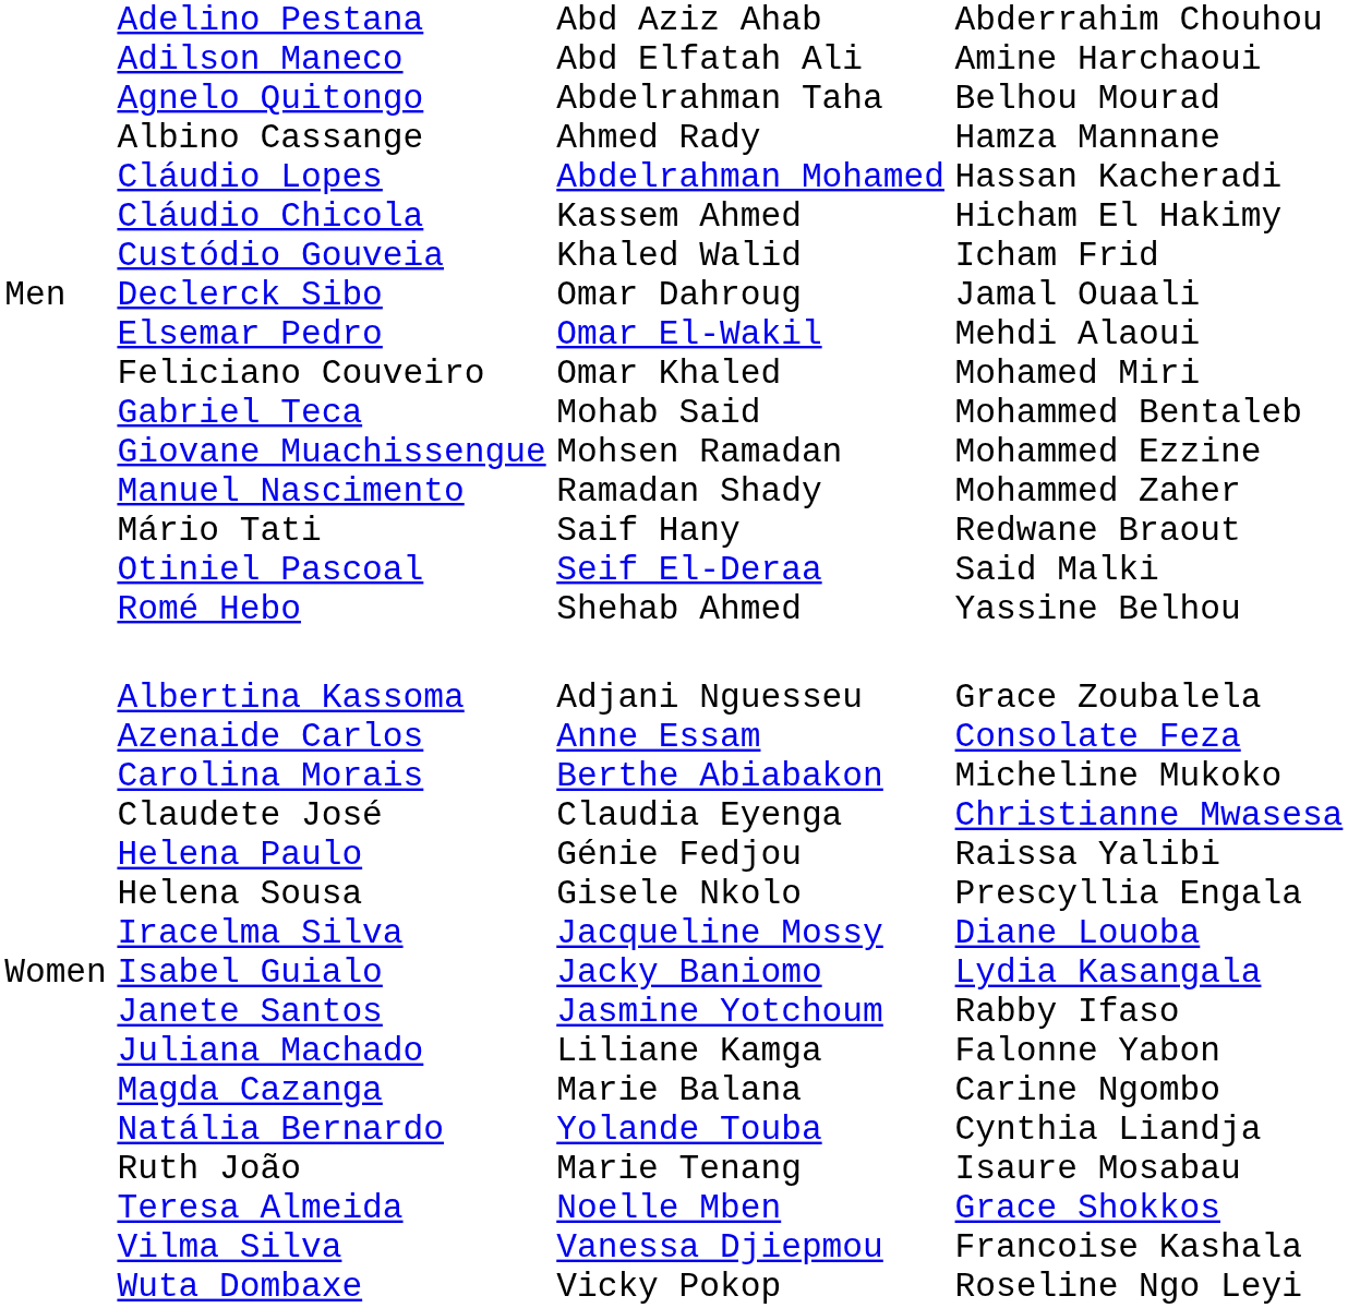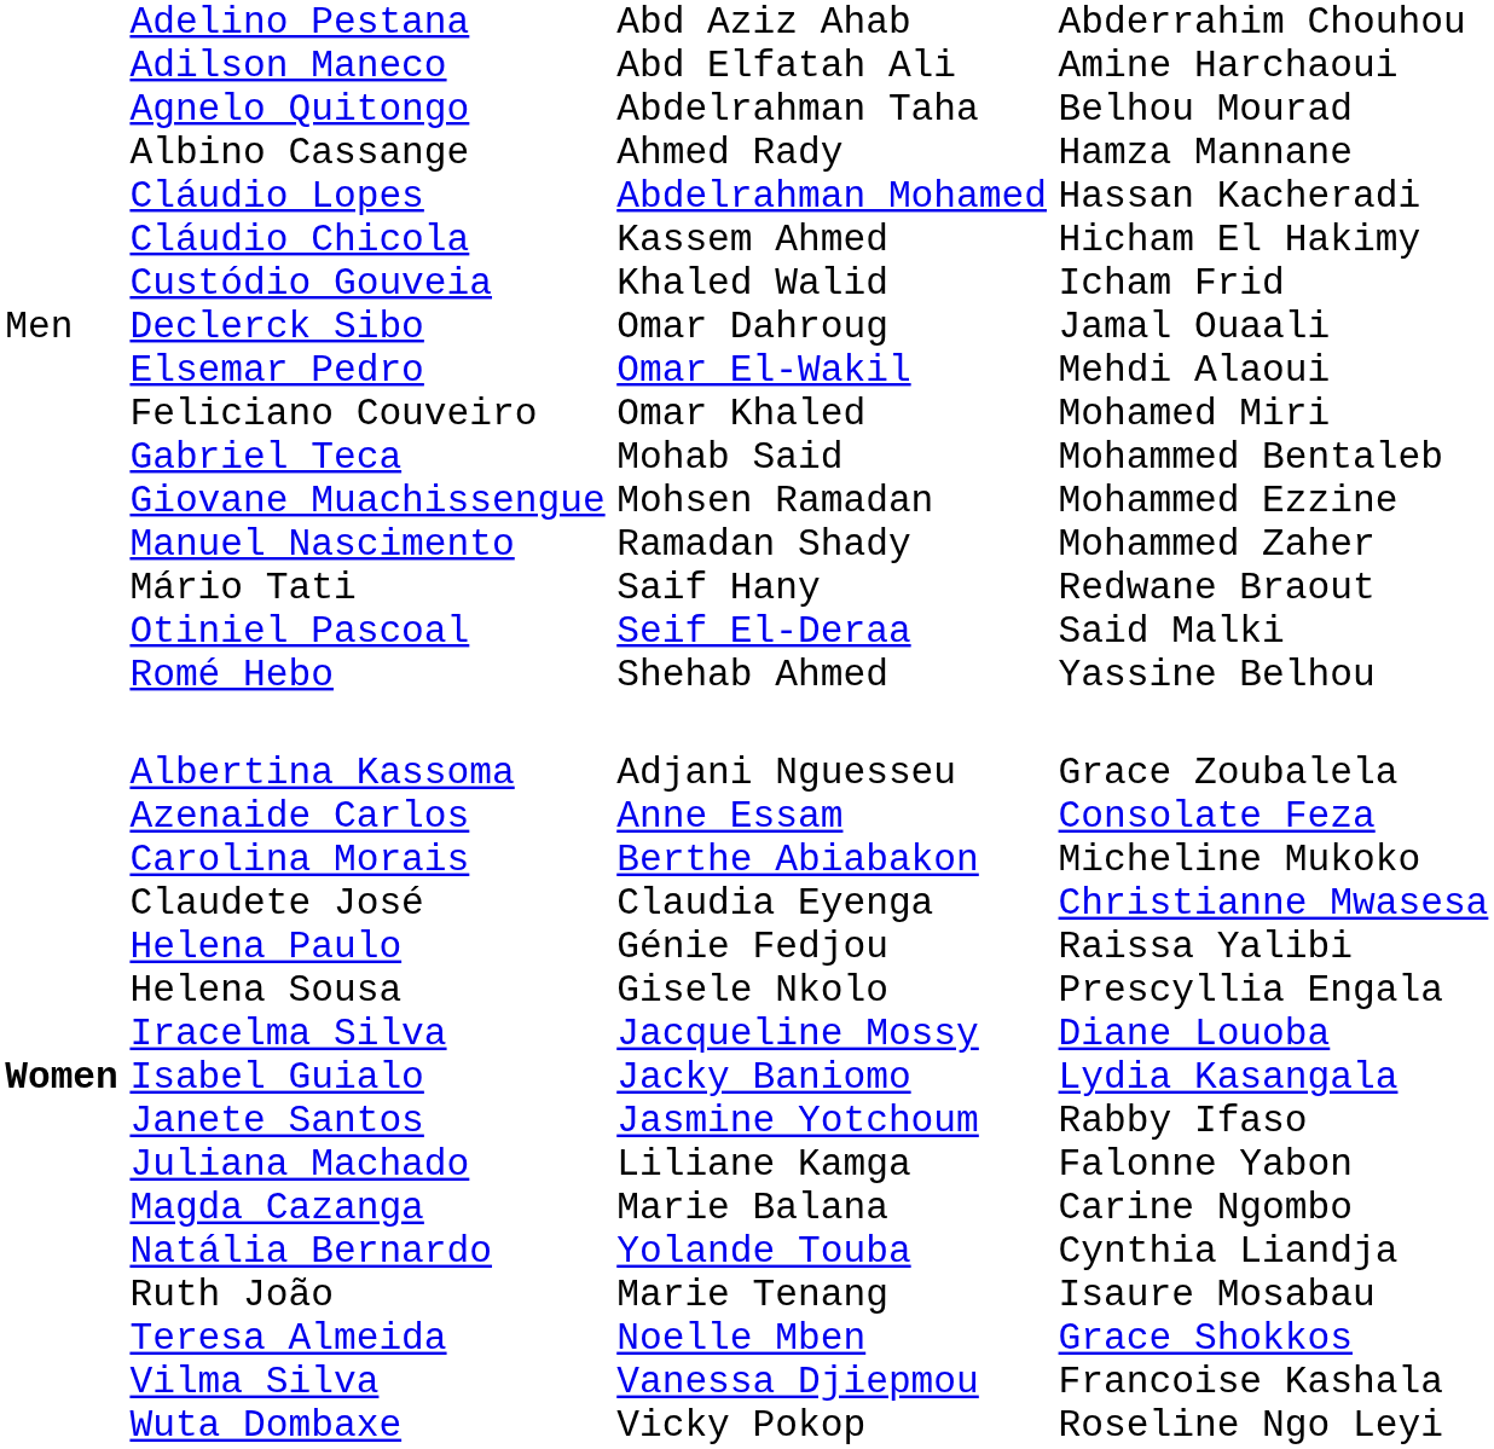Women | column 1: normal -> bold
